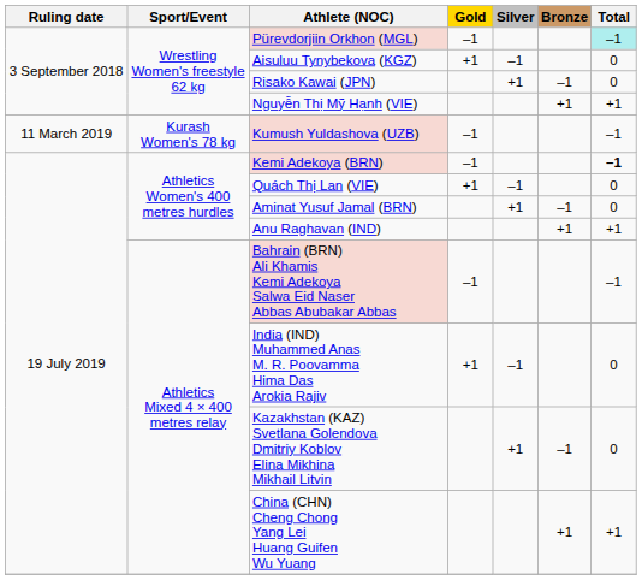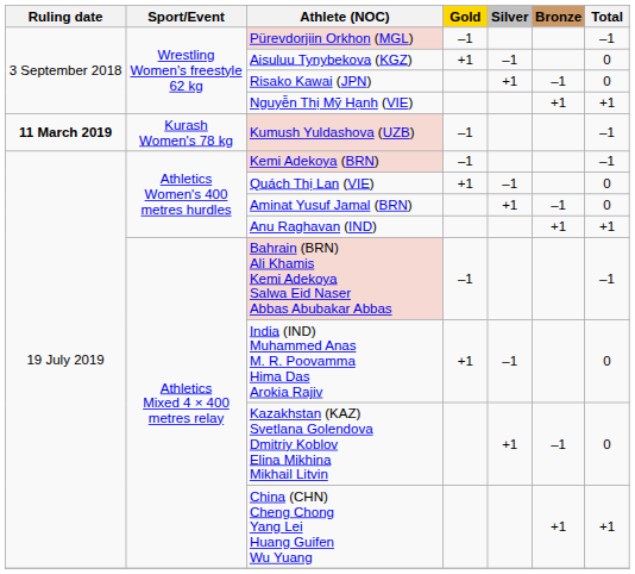Pürevdorjiin Orkhon (MGL) | Total: paleturquoise background -> no background
Kumush Yuldashova (UZB) | Ruling date: normal -> bold
Kemi Adekoya (BRN) | Total: bold -> normal
